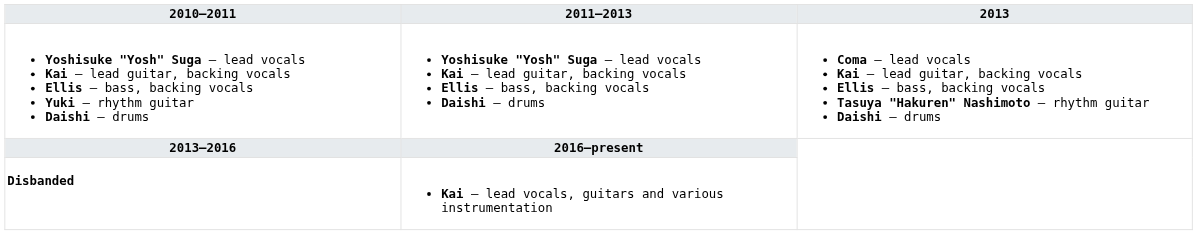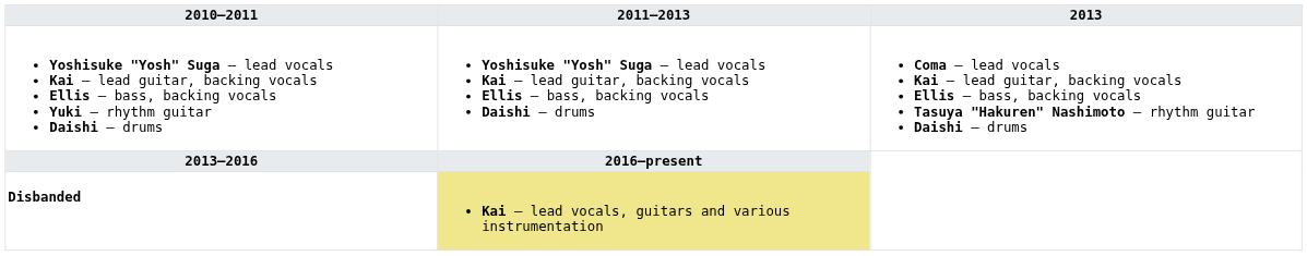Disbanded | 2011–2013: no background -> khaki background
